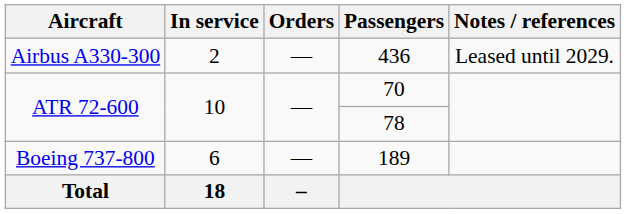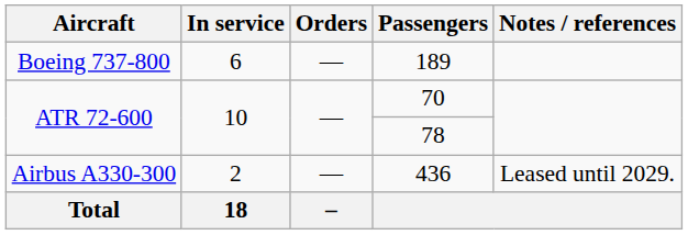rows swapped: 436 <-> 189
